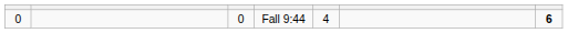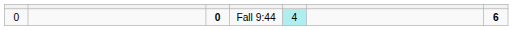Fall 9:44 | column 3: normal -> bold
Fall 9:44 | column 5: no background -> paleturquoise background
